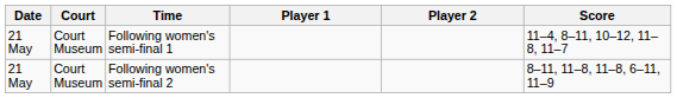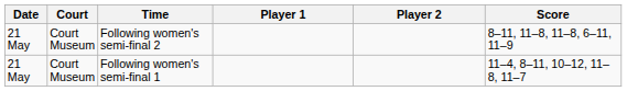rows swapped: Following women's semi-final 1 <-> Following women's semi-final 2
